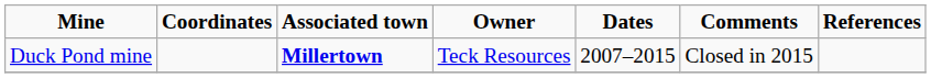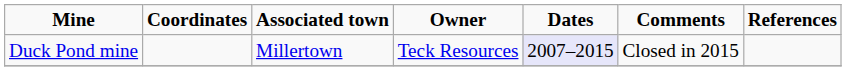Duck Pond mine | Associated town: bold -> normal
Duck Pond mine | Dates: no background -> lavender background
